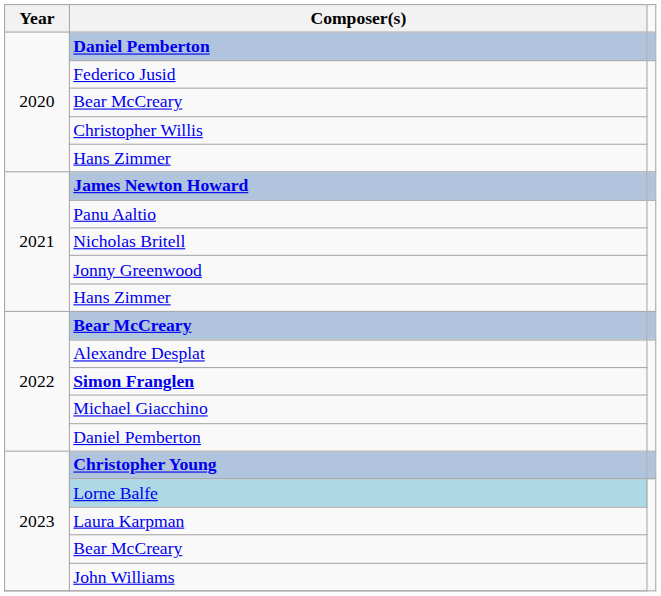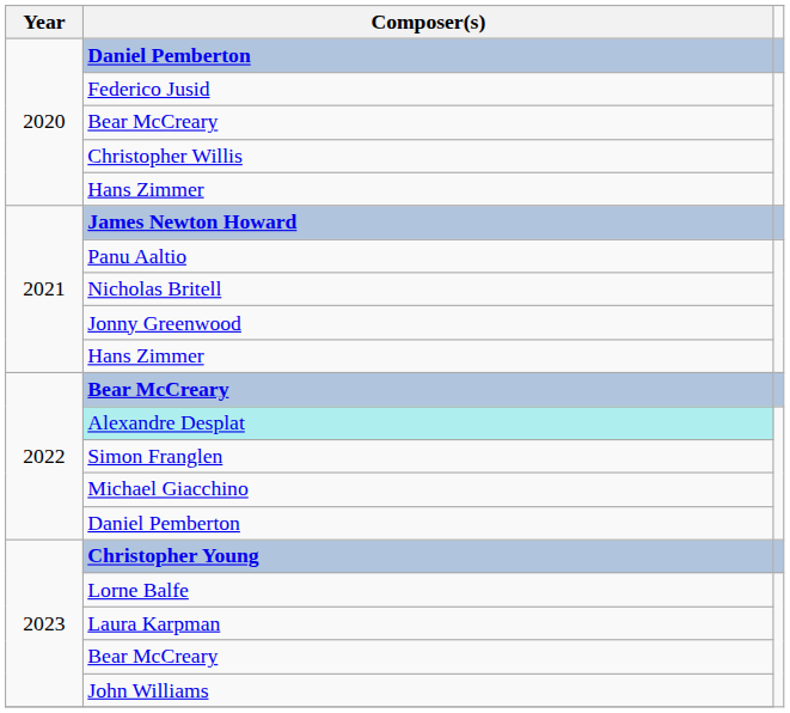Alexandre Desplat | Composer(s): no background -> paleturquoise background
Simon Franglen | Composer(s): bold -> normal
Lorne Balfe | Composer(s): lightblue background -> no background
